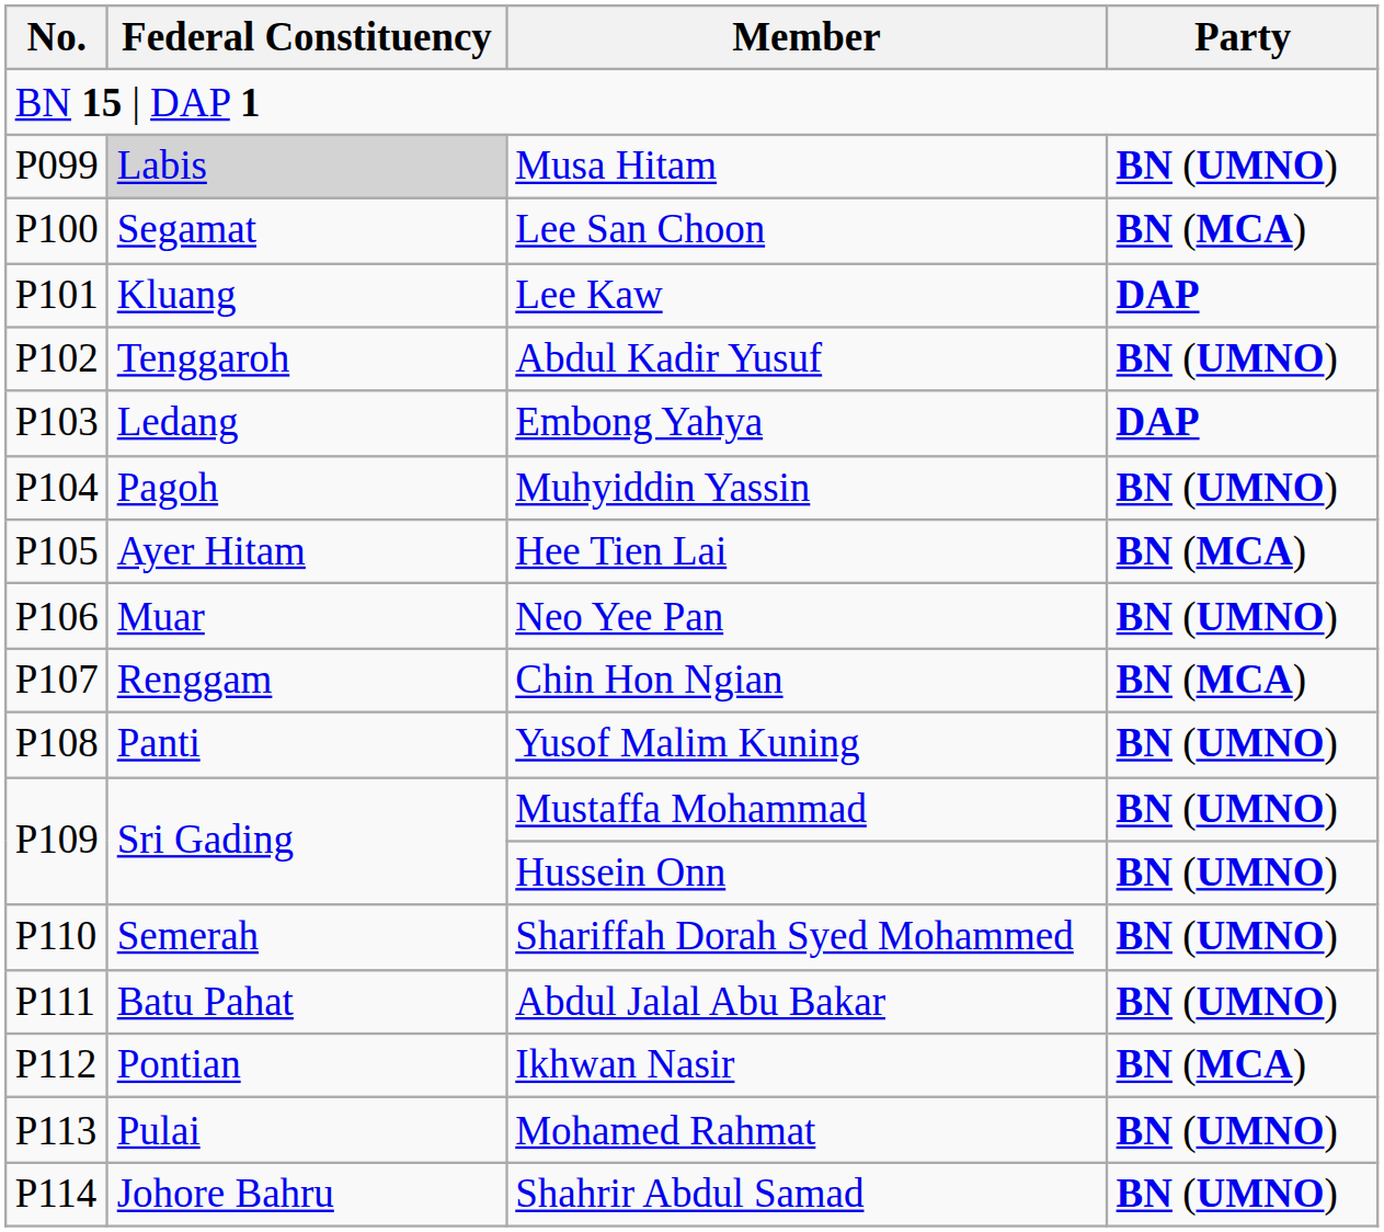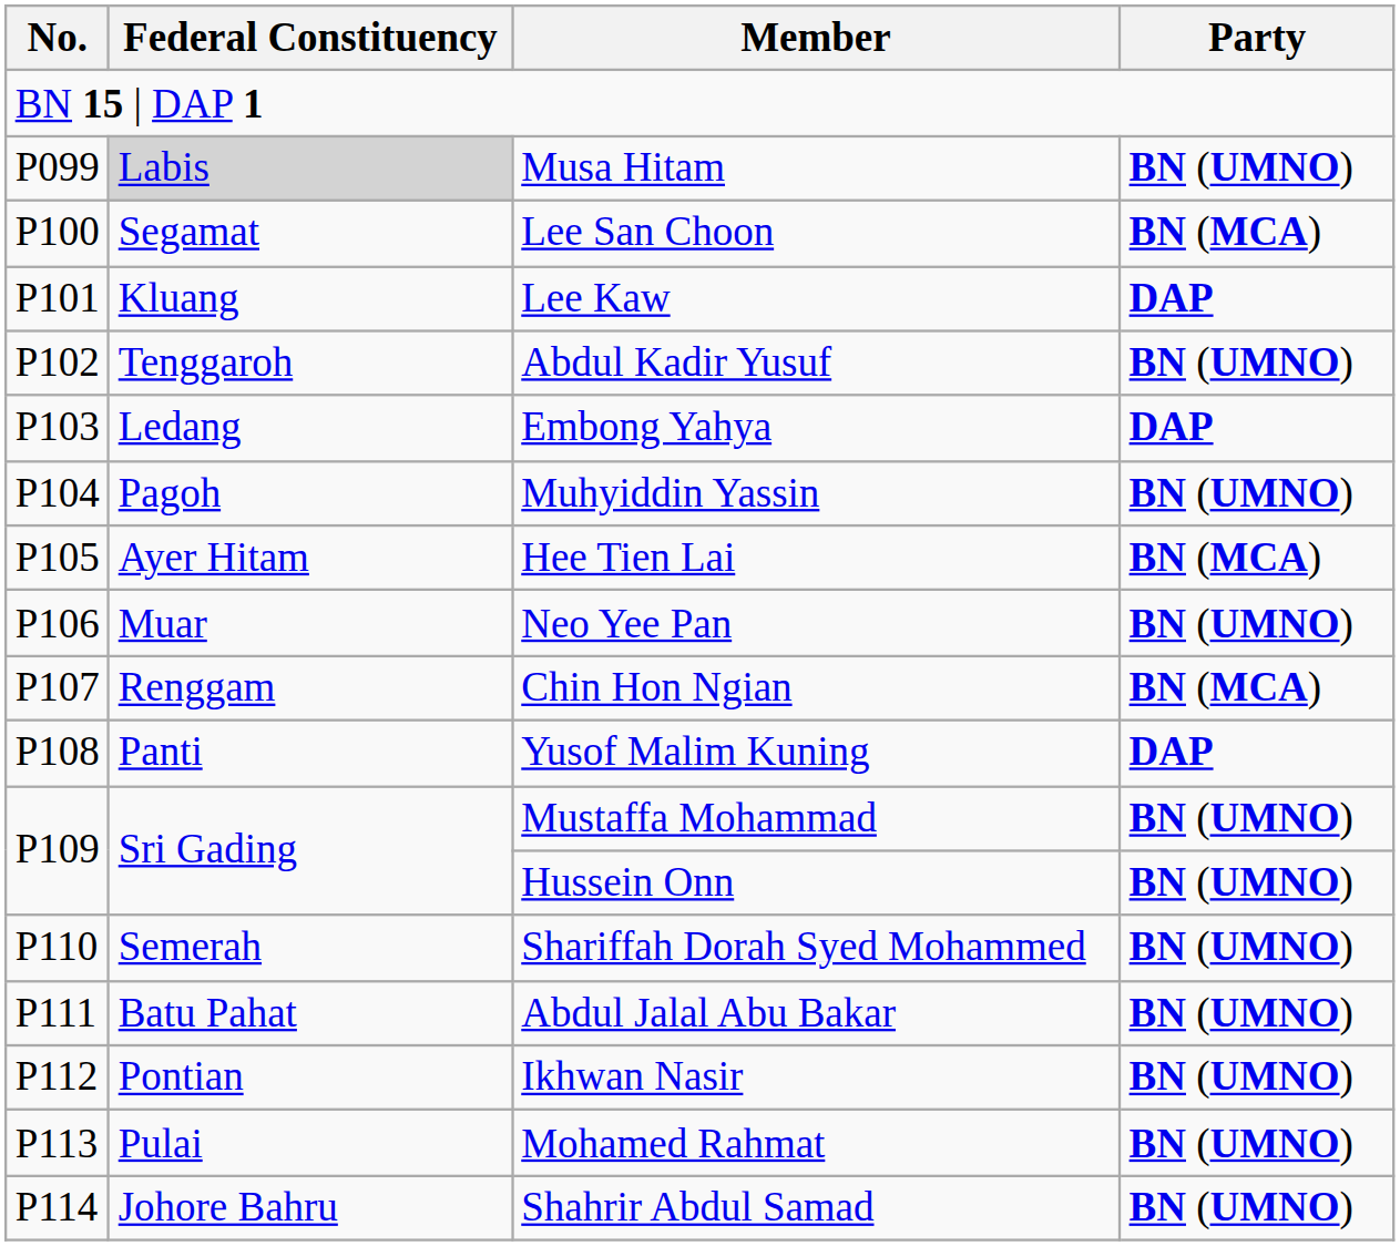Yusof Malim Kuning | Party: BN (UMNO) -> DAP
Ikhwan Nasir | Party: BN (MCA) -> BN (UMNO)
